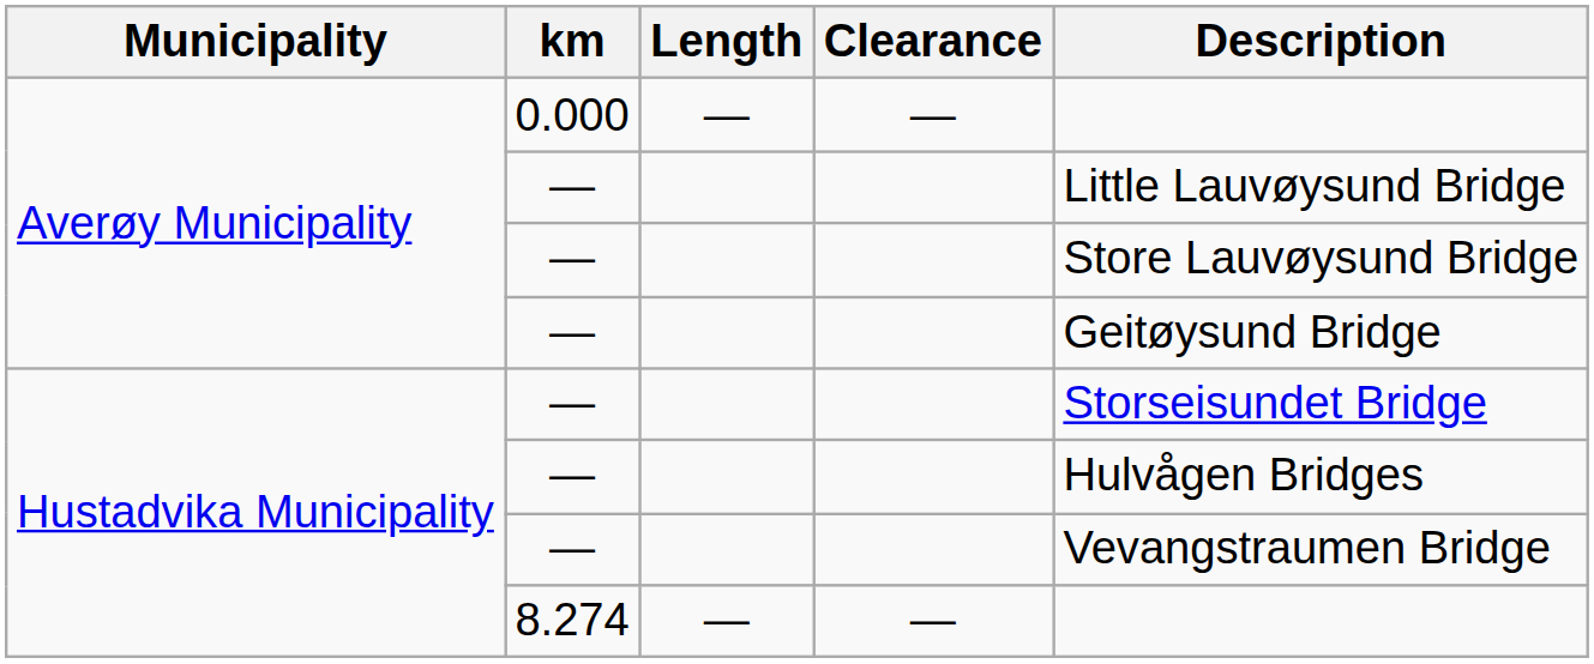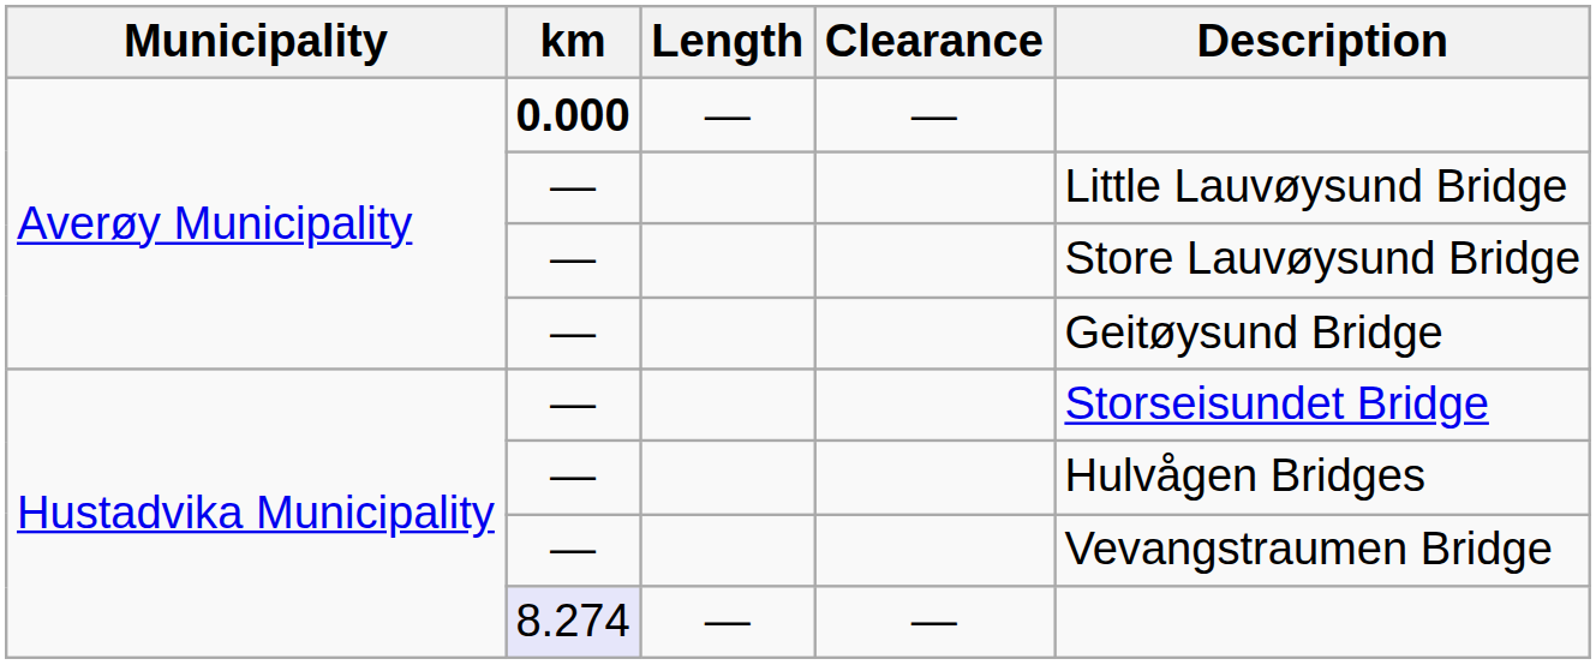0.000 | km: normal -> bold
8.274 | km: no background -> lavender background
